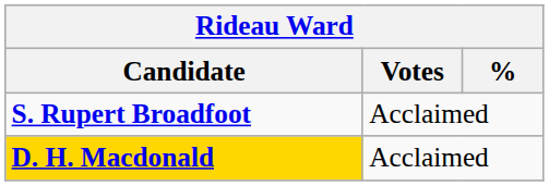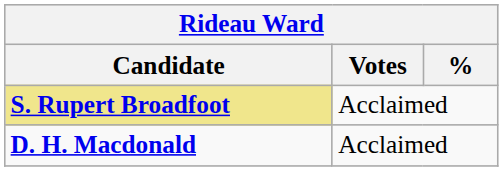S. Rupert Broadfoot | Candidate: no background -> khaki background
D. H. Macdonald | Candidate: gold background -> no background
